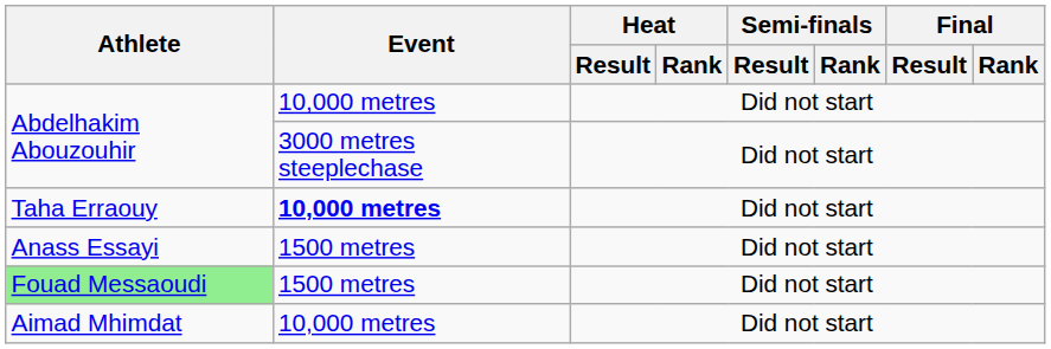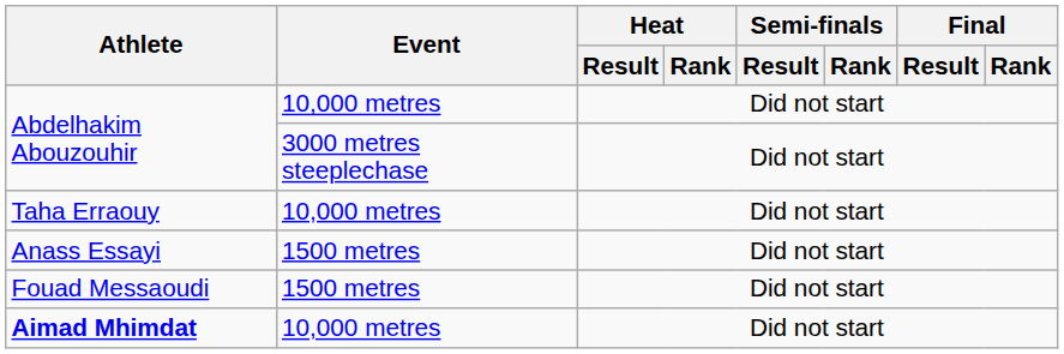Taha Erraouy | Event: bold -> normal
Fouad Messaoudi | Athlete: lightgreen background -> no background
Aimad Mhimdat | Athlete: normal -> bold
